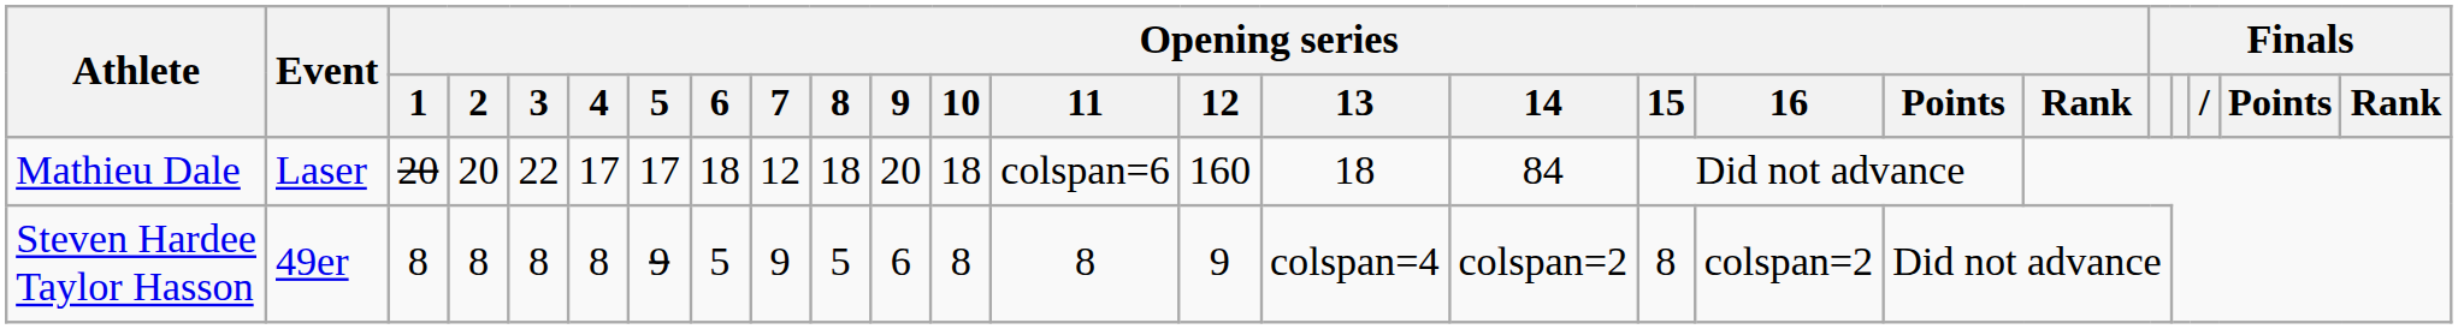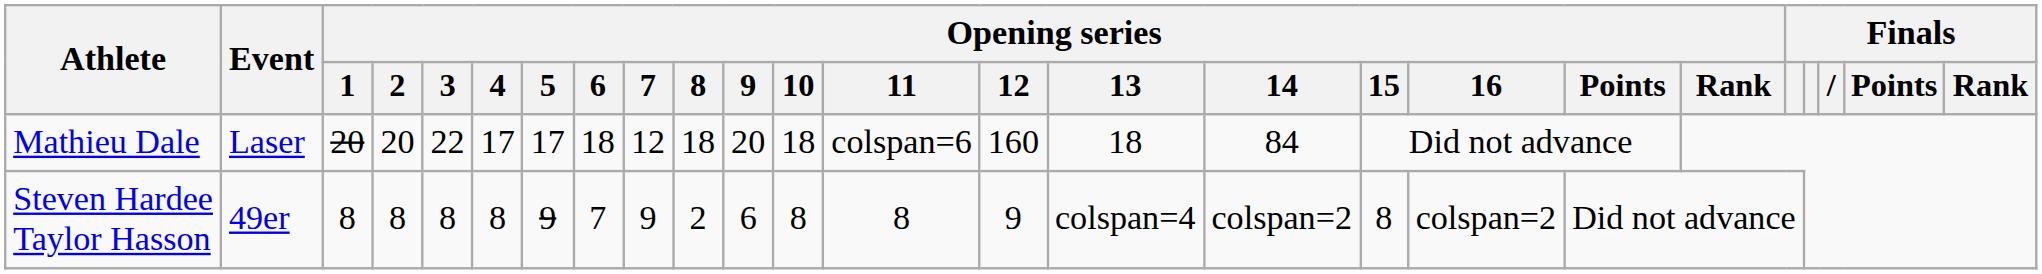Steven Hardee Taylor Hasson | Opening series / 6: 5 -> 7
Steven Hardee Taylor Hasson | Opening series / 8: 5 -> 2
